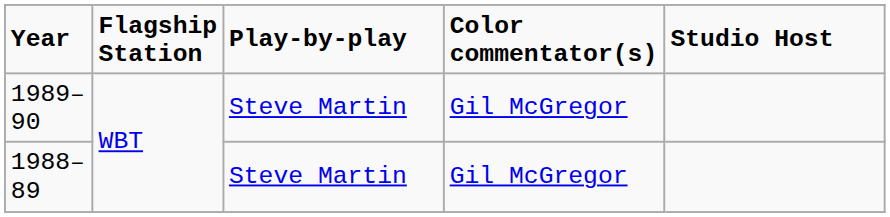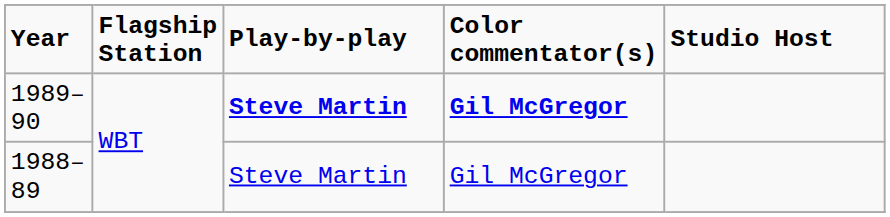1989–90 | Play-by-play: normal -> bold
1989–90 | Color commentator(s): normal -> bold
